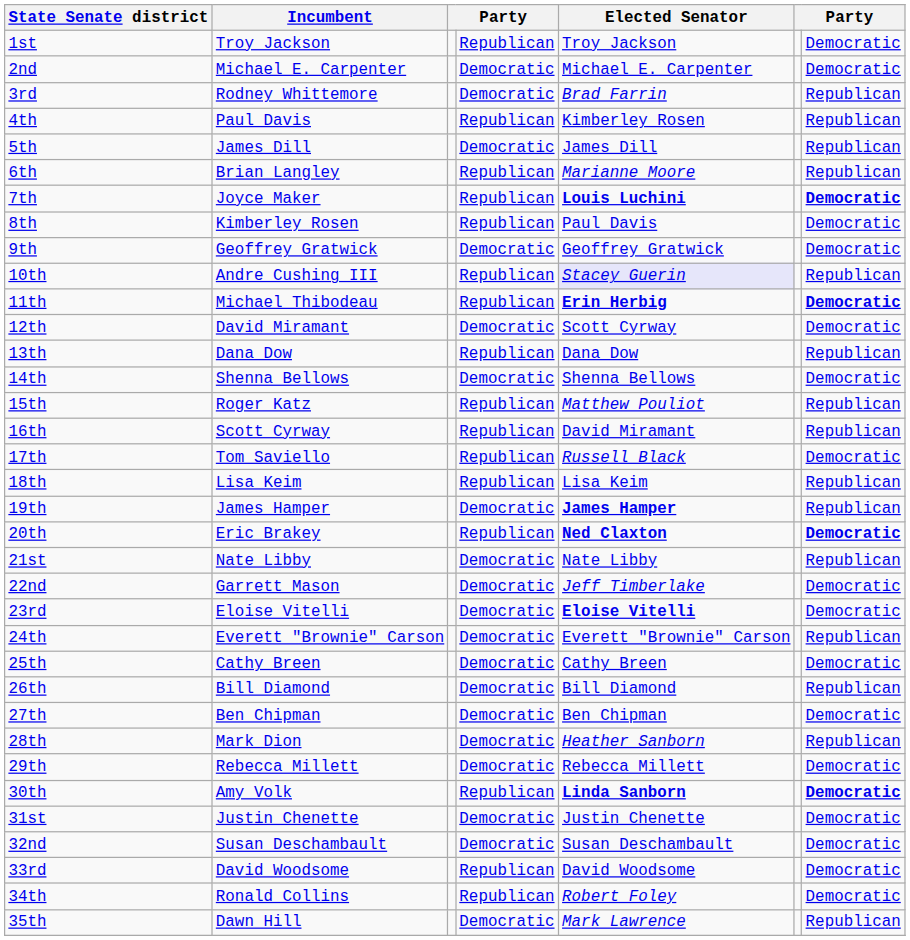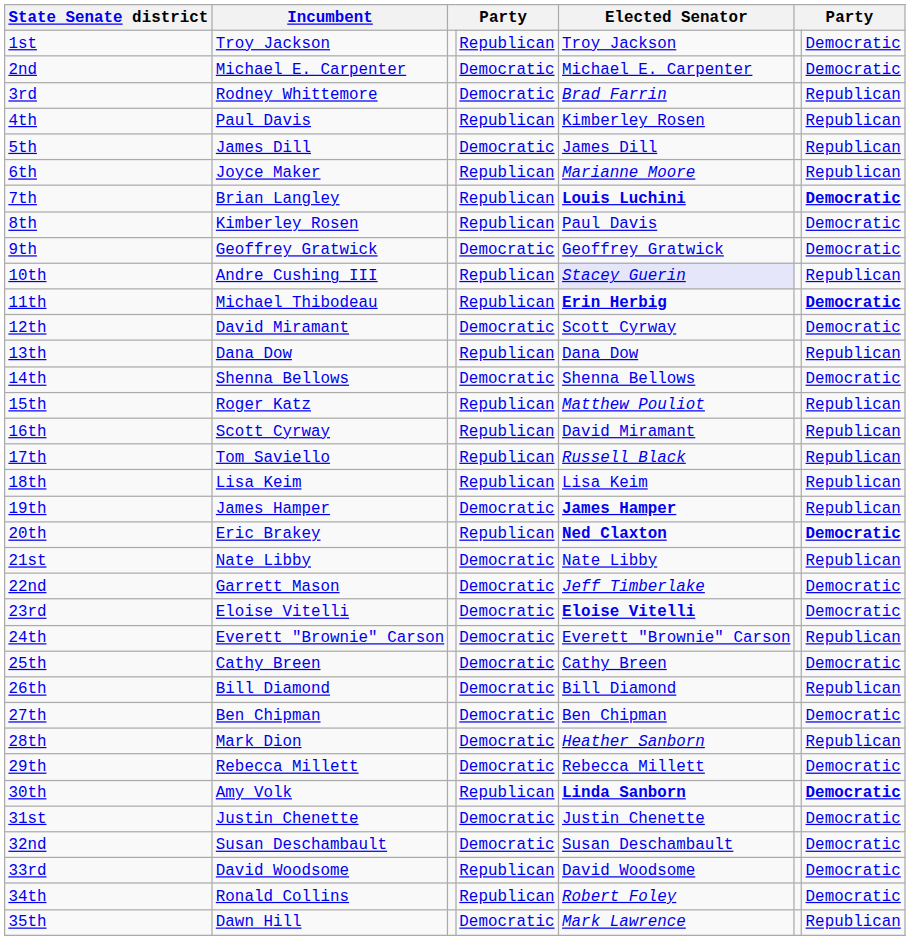6th | Incumbent: Brian Langley -> Joyce Maker
7th | Incumbent: Joyce Maker -> Brian Langley
17th | column 7: Democratic -> Republican
